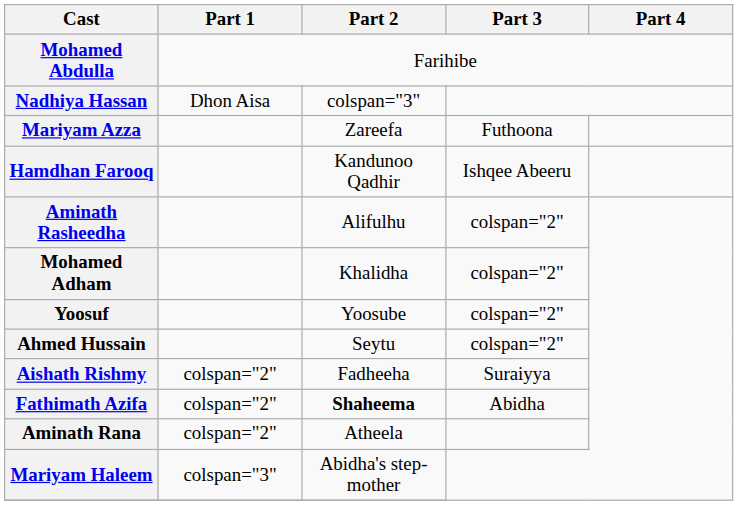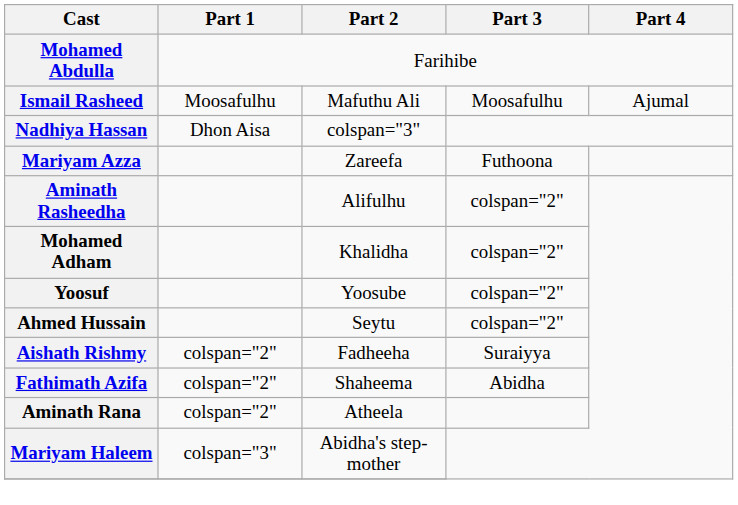+ row: Ismail Rasheed | Moosafulhu | Mafuthu Ali | Moosafulhu | Ajumal
- row: Hamdhan Farooq | Kandunoo Qadhir | Ishqee Abeeru
Fathimath Azifa | Part 2: bold -> normal
